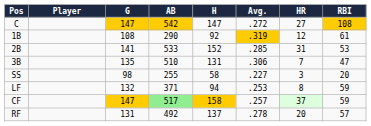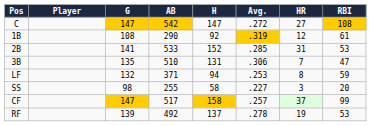rows swapped: SS <-> LF
CF | AB: lightgreen background -> no background
CF | RBI: 59 -> 99
RF | G: 131 -> 139
RF | HR: 20 -> 19
RF | RBI: 57 -> 53
